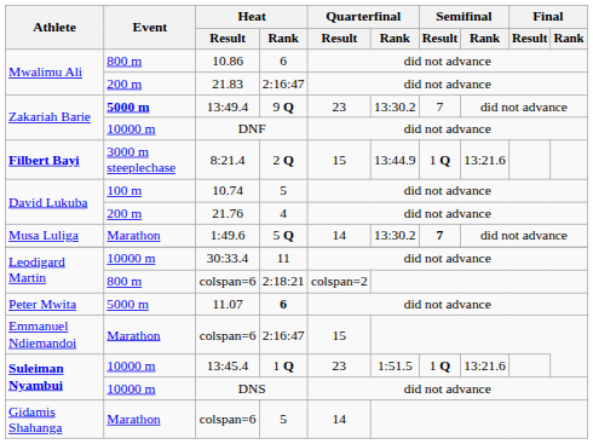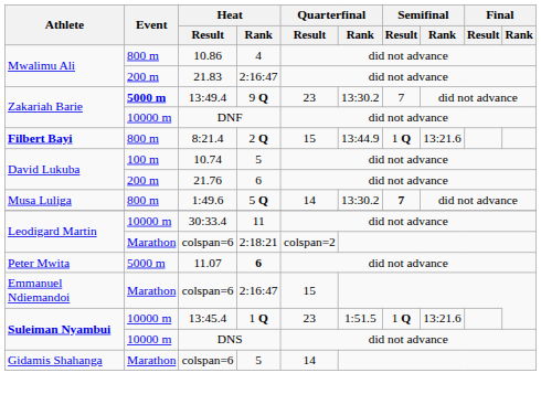10.86 | Heat / Rank: 6 -> 4
8:21.4 | Event: 3000 m steeplechase -> 800 m
21.76 | Heat / Rank: 4 -> 6
1:49.6 | Event: Marathon -> 800 m
Leodigard Martin / colspan=6 | Event: 800 m -> Marathon
